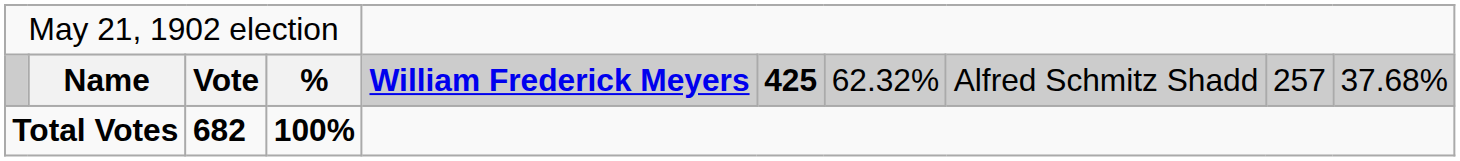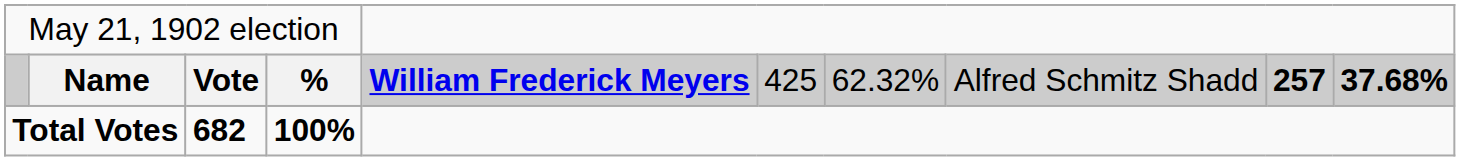row 2 | column 6: bold -> normal
row 2 | column 9: normal -> bold
row 2 | column 10: normal -> bold
